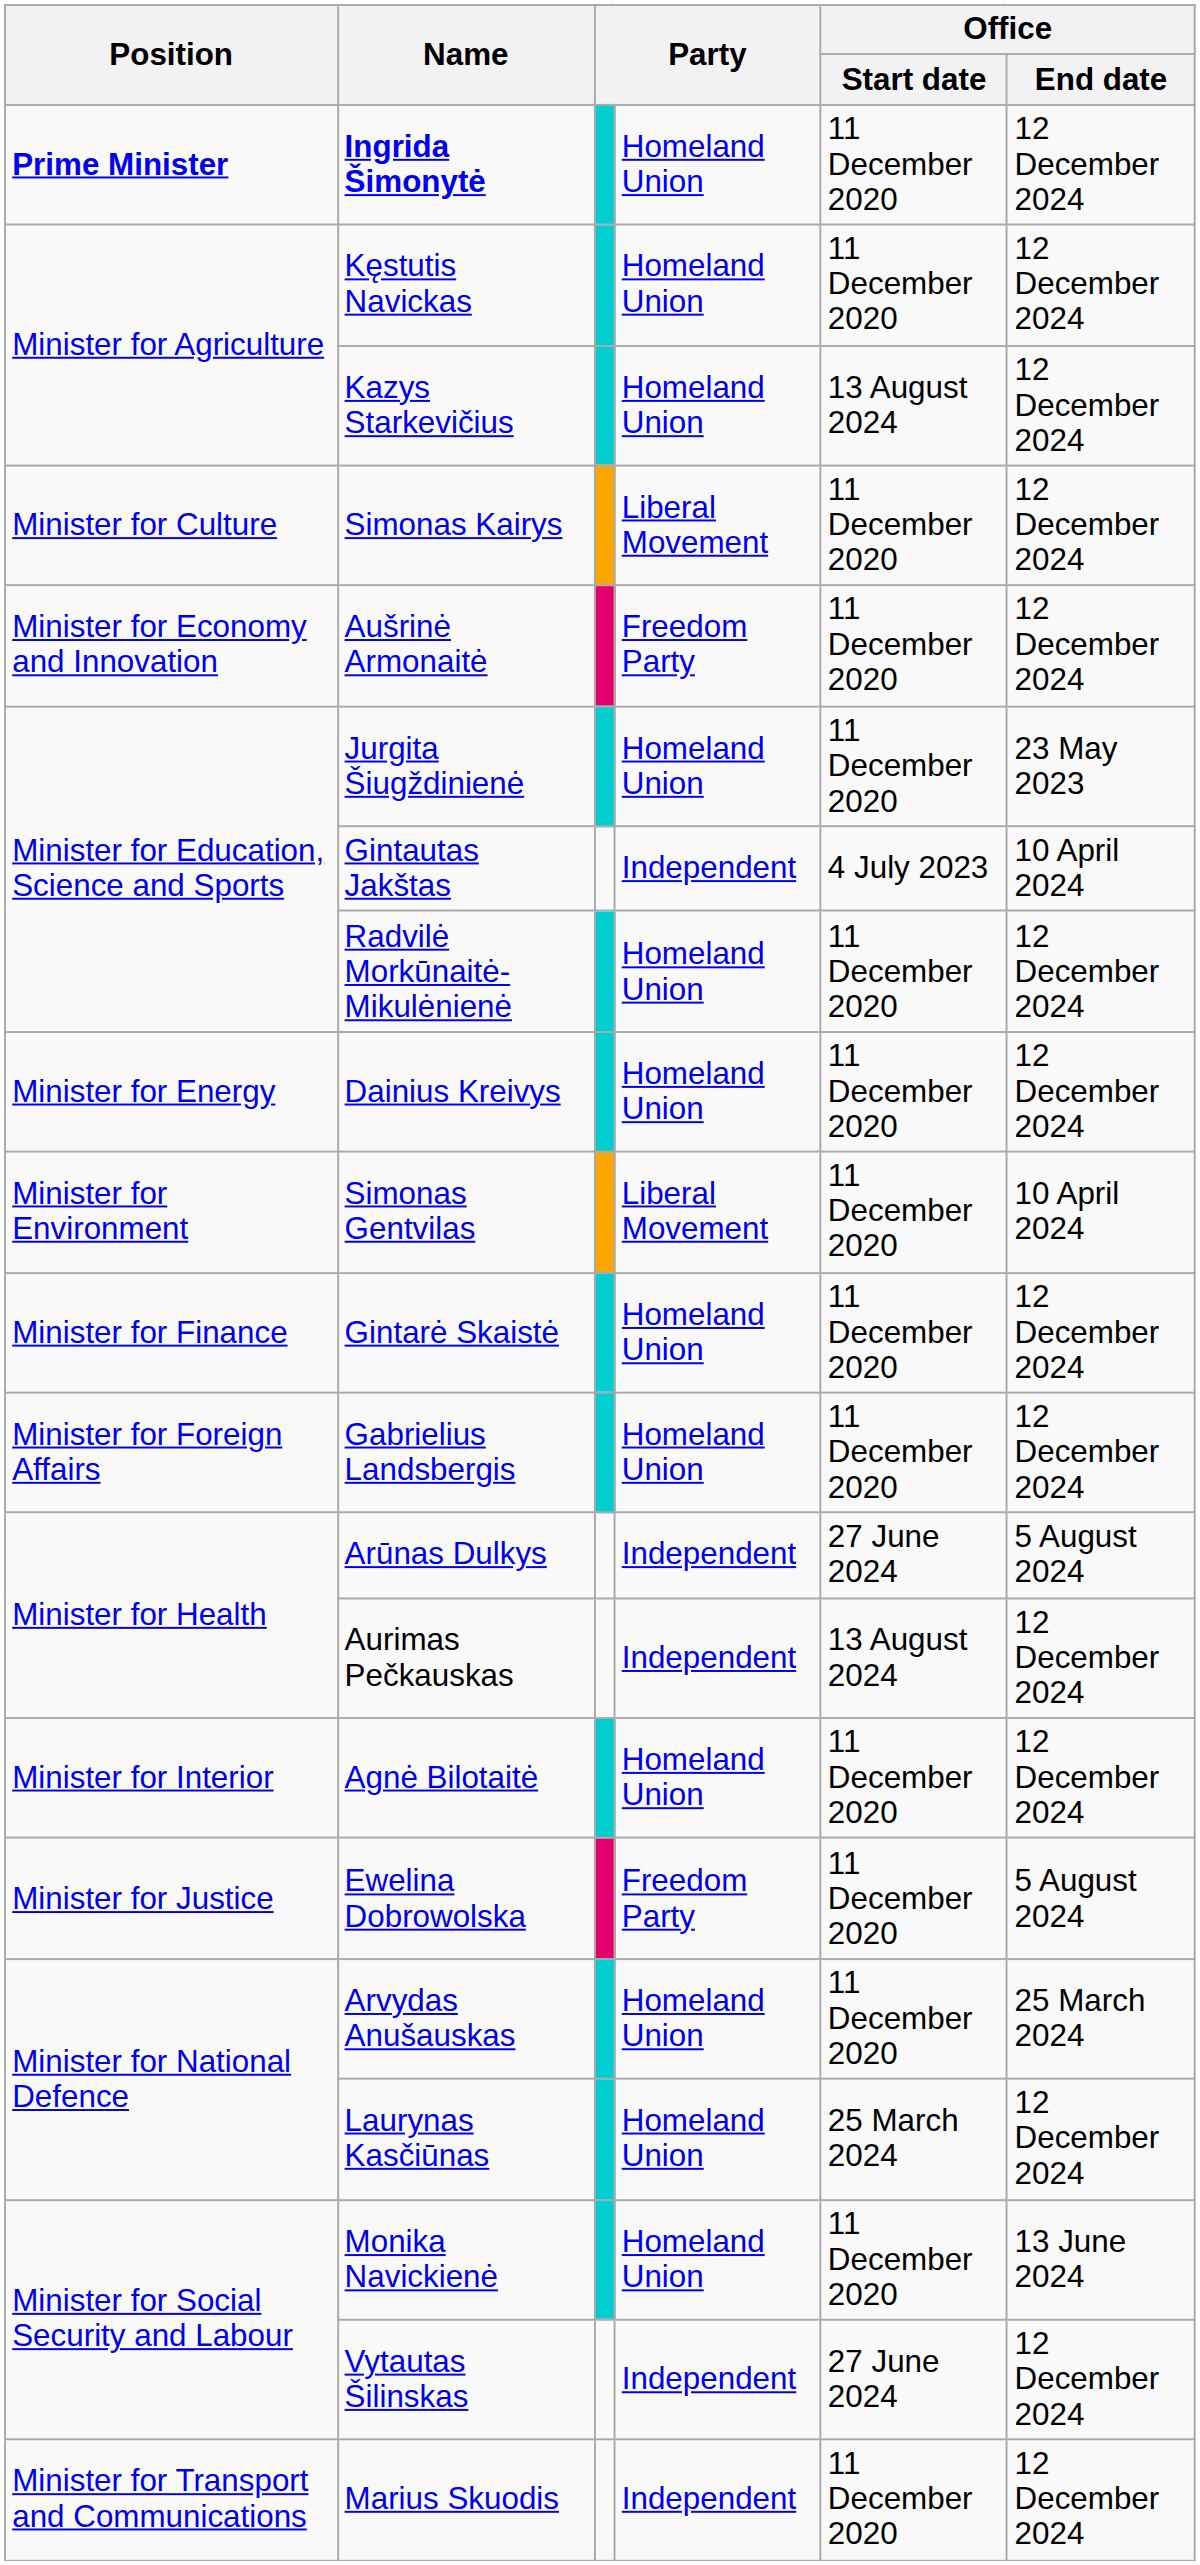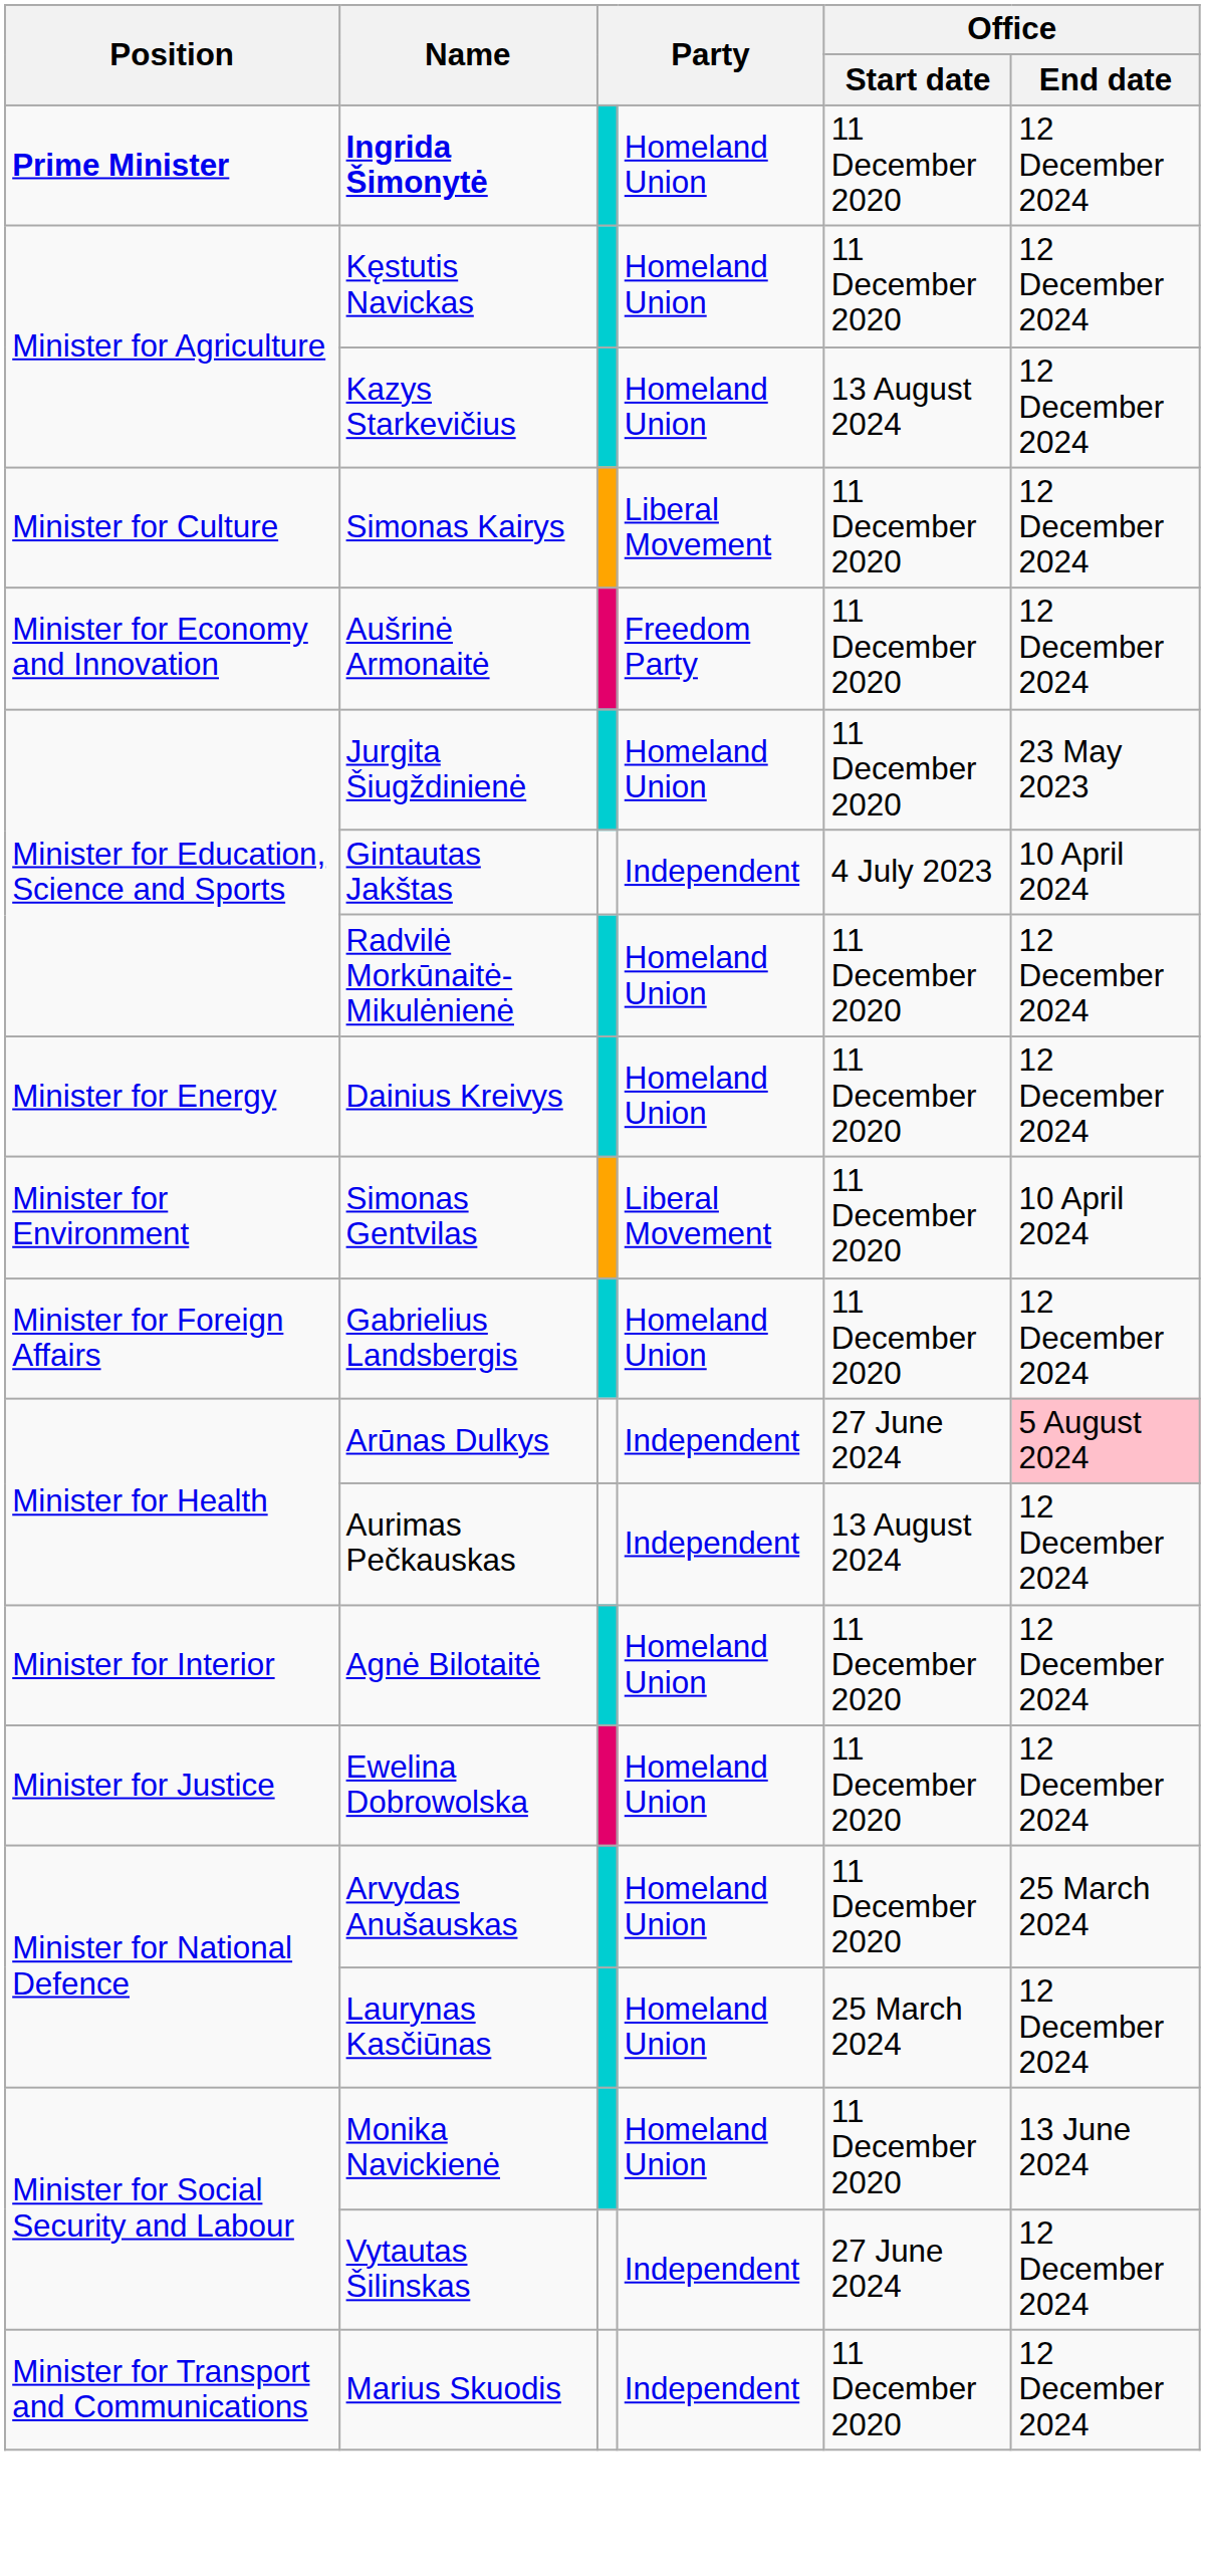- row: Minister for Finance | Gintarė Skaistė | Homeland Union | 11 December 2020 | 12 December 2024
Arūnas Dulkys | Office / End date: no background -> pink background
Ewelina Dobrowolska | column 4: Freedom Party -> Homeland Union
Ewelina Dobrowolska | Office / End date: 5 August 2024 -> 12 December 2024
